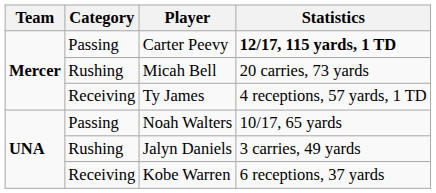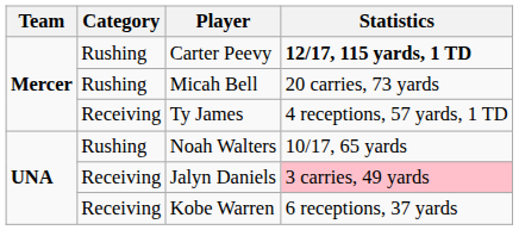Carter Peevy | Category: Passing -> Rushing
Noah Walters | Category: Passing -> Rushing
Jalyn Daniels | Category: Rushing -> Receiving
Jalyn Daniels | Statistics: no background -> pink background
